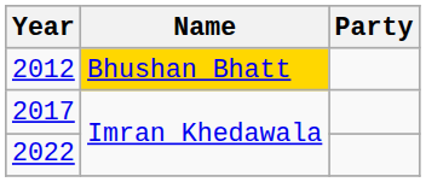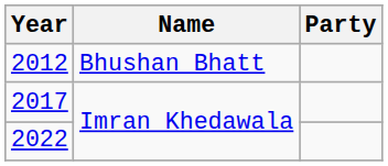2012 | Name: gold background -> no background
